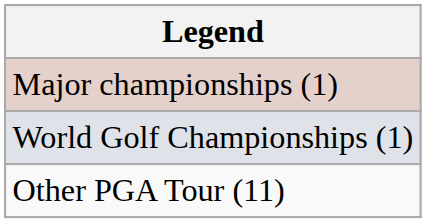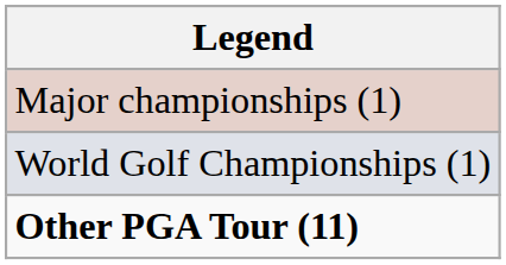row 4 | column 1: normal -> bold
